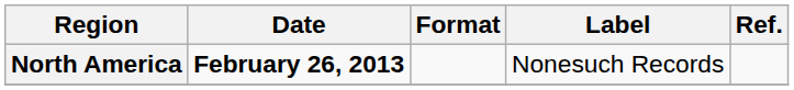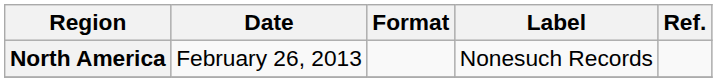North America | Date: bold -> normal
